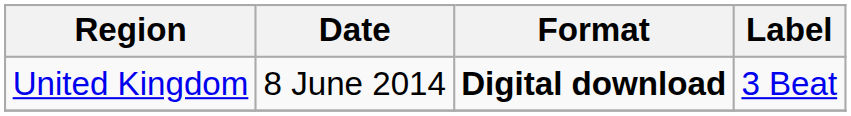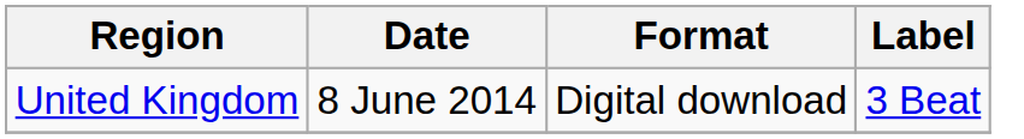United Kingdom | Format: bold -> normal
